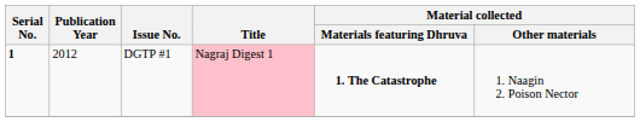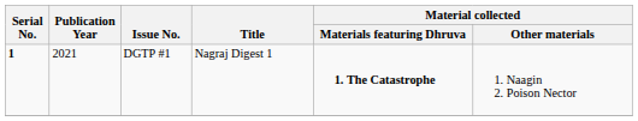DGTP #1 | Publication Year: 2012 -> 2021
DGTP #1 | Title: pink background -> no background
